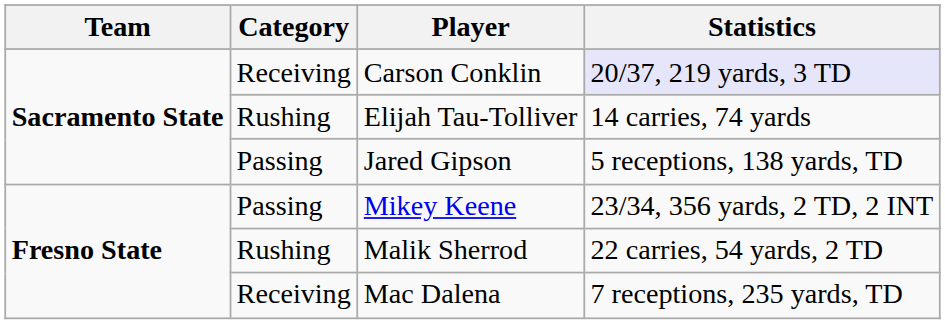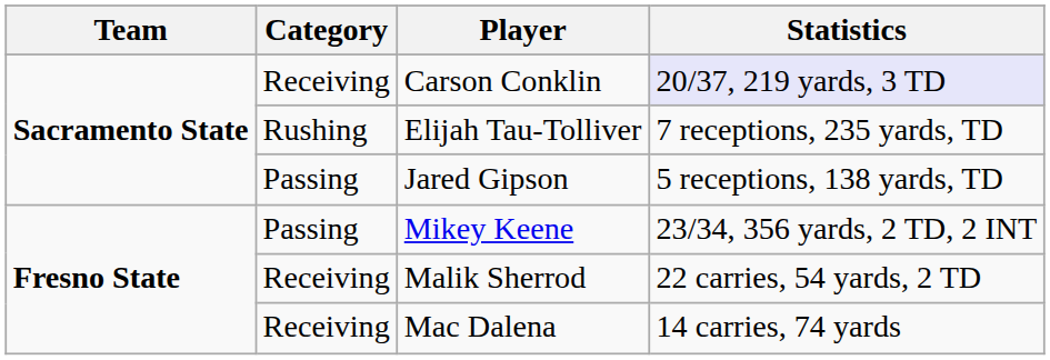Elijah Tau-Tolliver | Statistics: 14 carries, 74 yards -> 7 receptions, 235 yards, TD
Malik Sherrod | Category: Rushing -> Receiving
Mac Dalena | Statistics: 7 receptions, 235 yards, TD -> 14 carries, 74 yards
